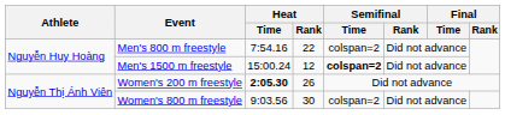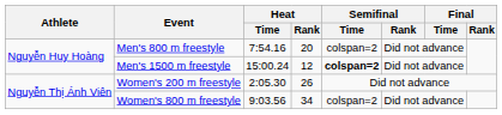Men's 800 m freestyle | Heat / Rank: 22 -> 20
Women's 200 m freestyle | Heat / Time: bold -> normal
Women's 800 m freestyle | Heat / Rank: 30 -> 34
